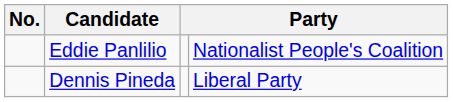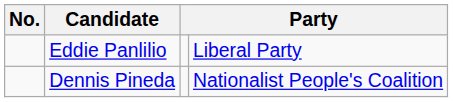Eddie Panlilio | column 4: Nationalist People's Coalition -> Liberal Party
Dennis Pineda | column 4: Liberal Party -> Nationalist People's Coalition
